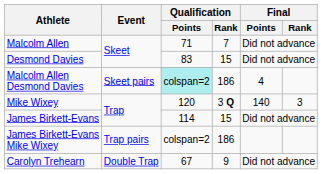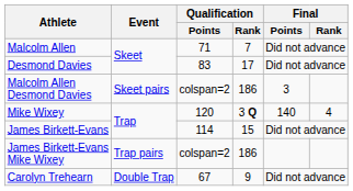Desmond Davies | Qualification / Rank: 15 -> 17
Malcolm Allen Desmond Davies | Qualification / Points: paleturquoise background -> no background
Malcolm Allen Desmond Davies | Final / Points: 4 -> 3
Mike Wixey | Final / Rank: 3 -> 4
